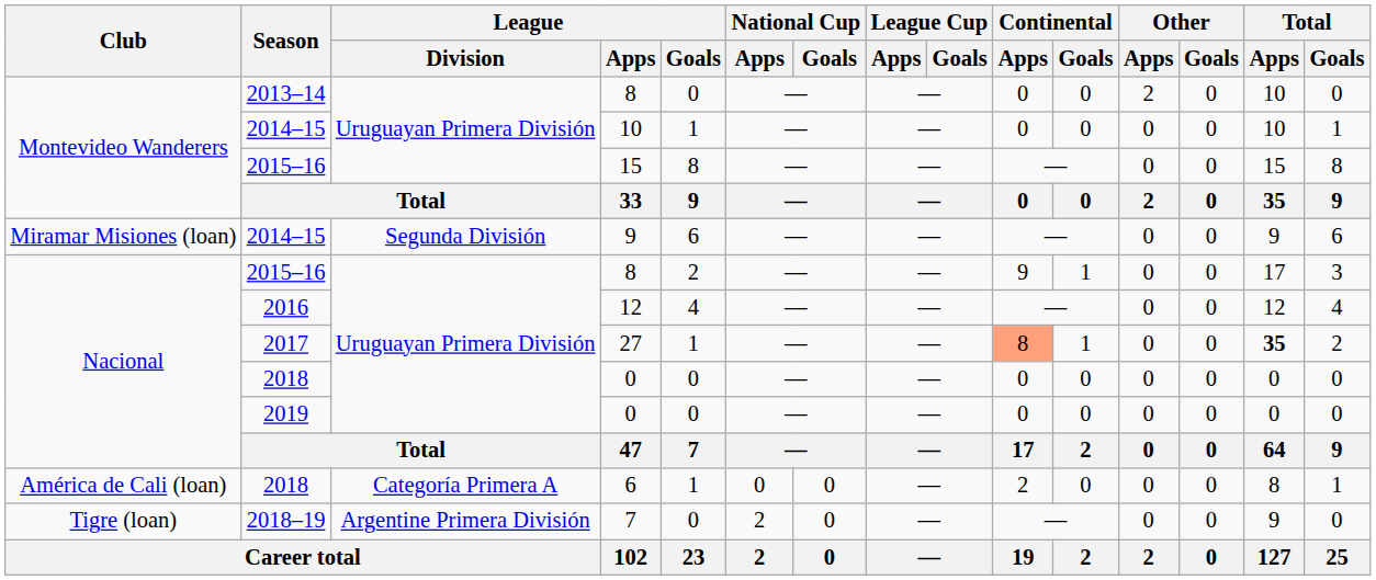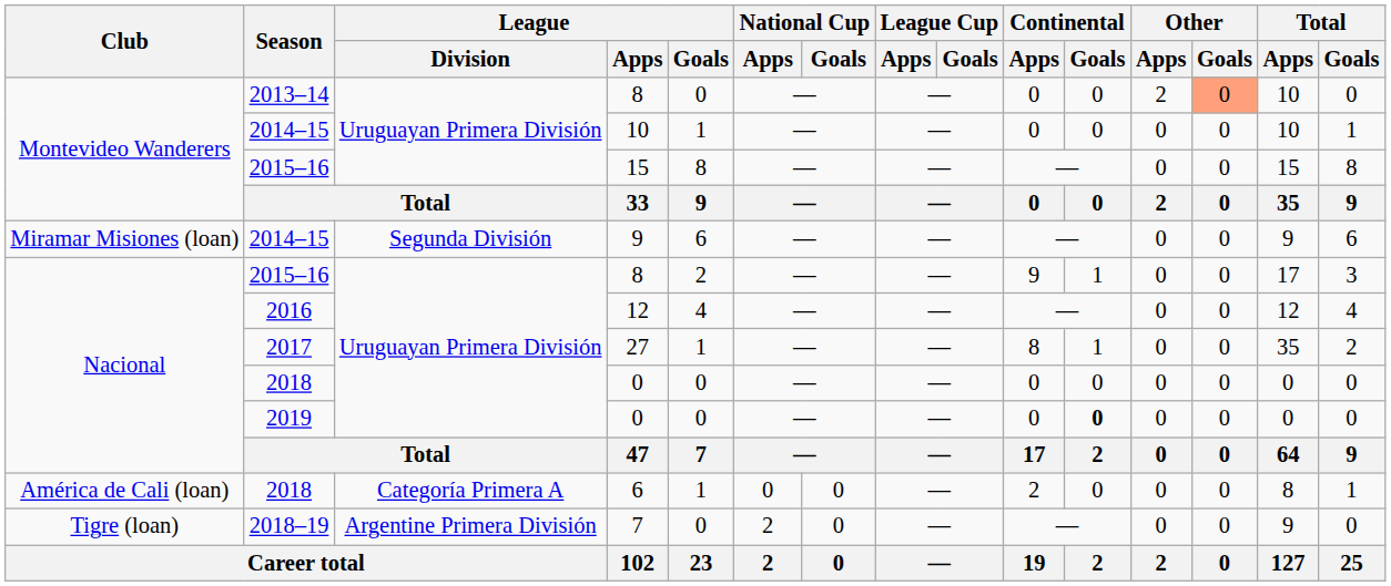2013–14 / 8 | Other / Goals: no background -> lightsalmon background
27 | Continental / Apps: lightsalmon background -> no background
27 | Total / Apps: bold -> normal
2019 / 0 | Continental / Goals: normal -> bold
